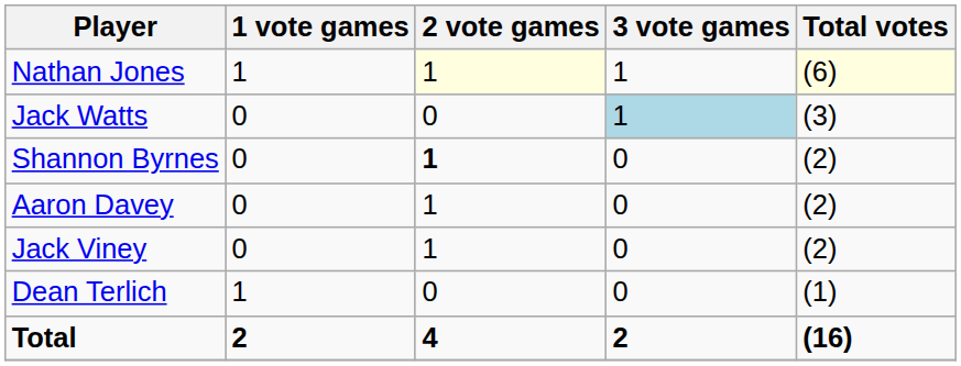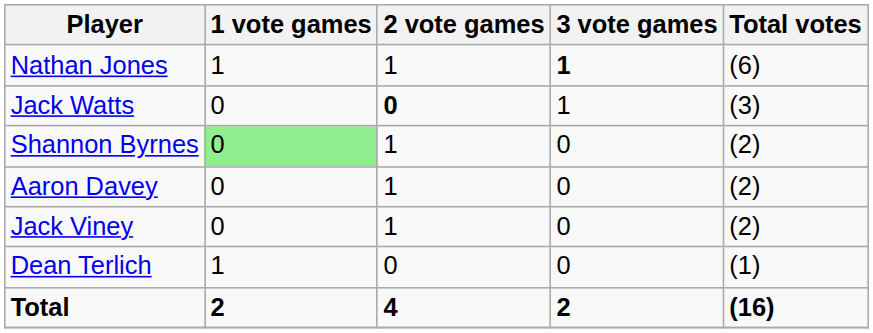Nathan Jones | 2 vote games: lightyellow background -> no background
Nathan Jones | 3 vote games: normal -> bold
Nathan Jones | Total votes: lightyellow background -> no background
Jack Watts | 2 vote games: normal -> bold
Jack Watts | 3 vote games: lightblue background -> no background
Shannon Byrnes | 1 vote games: no background -> lightgreen background
Shannon Byrnes | 2 vote games: bold -> normal
